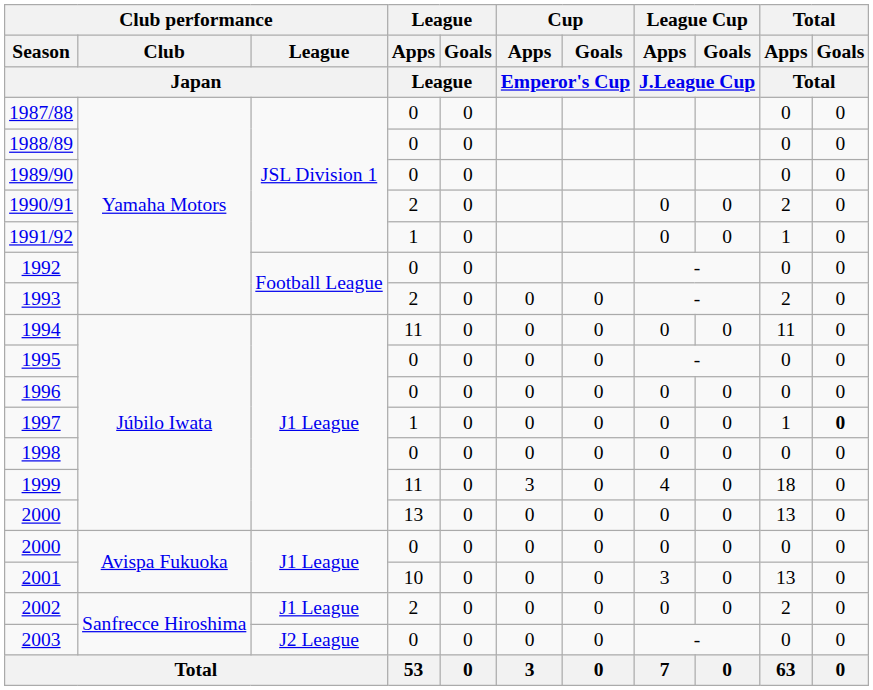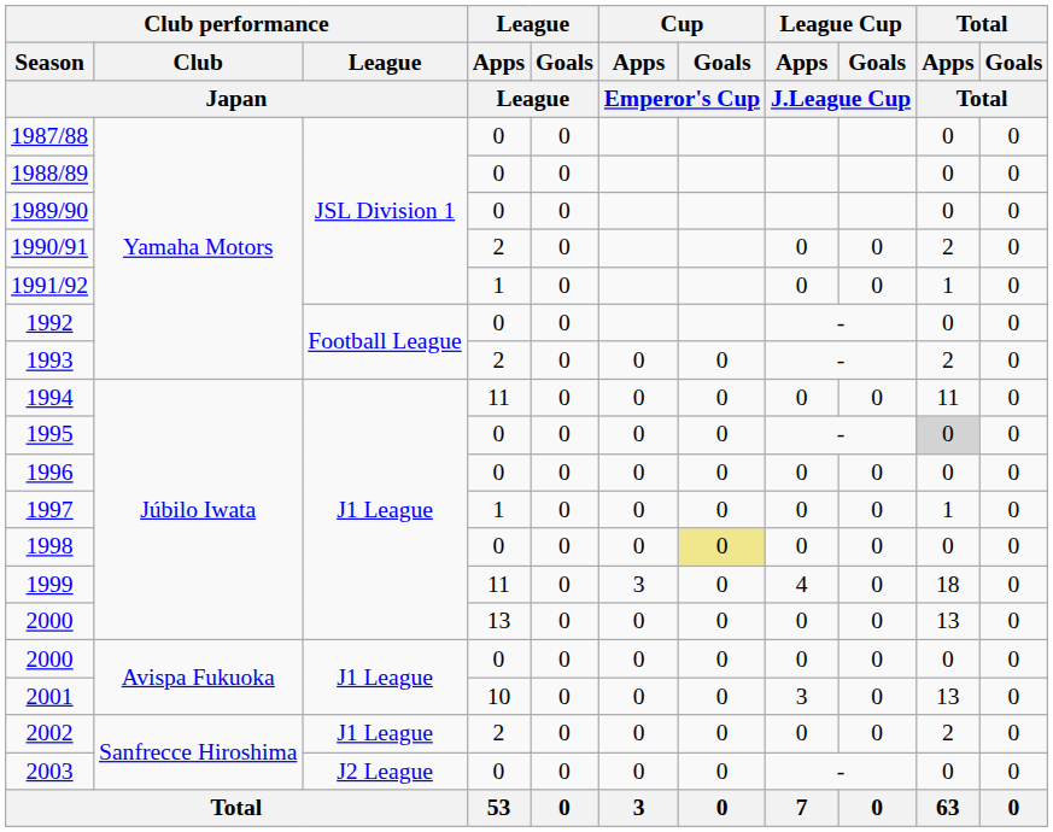1995 | Total / Apps / Total: no background -> lightgrey background
1997 | Total / Goals / Total: bold -> normal
1998 | Cup / Goals / Emperor's Cup: no background -> khaki background
